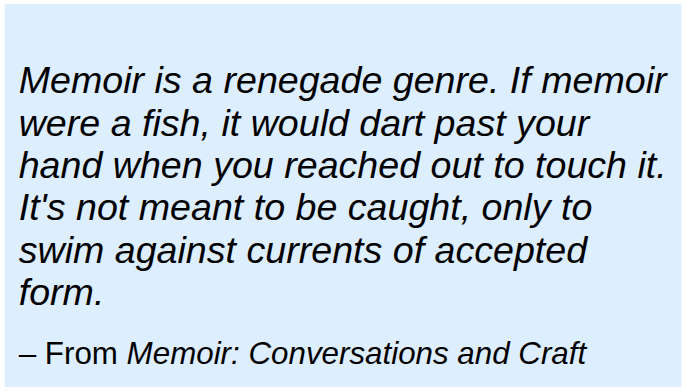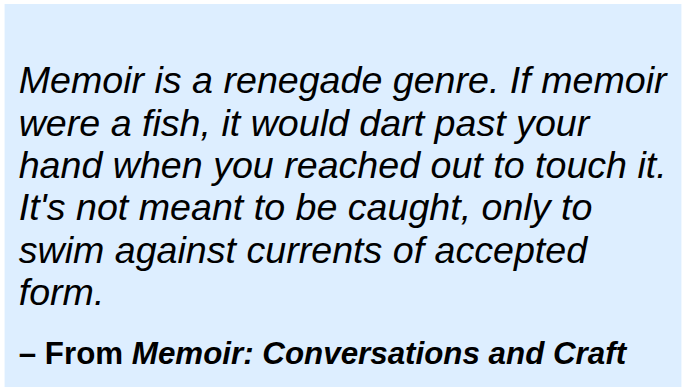row 2 | column 1: normal -> bold
